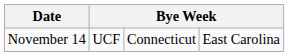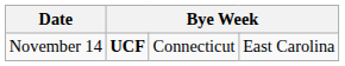November 14 | column 2: normal -> bold
